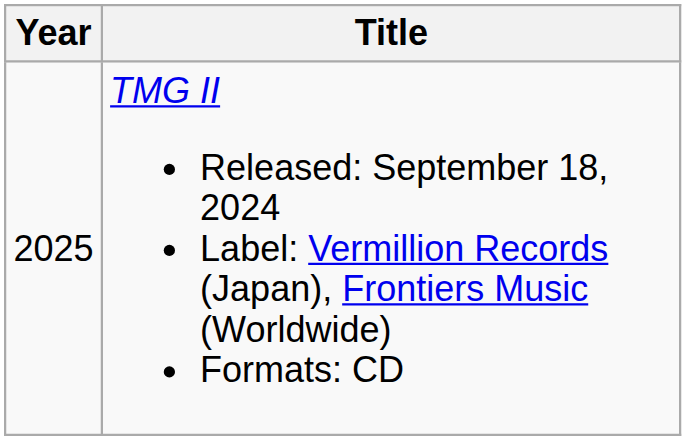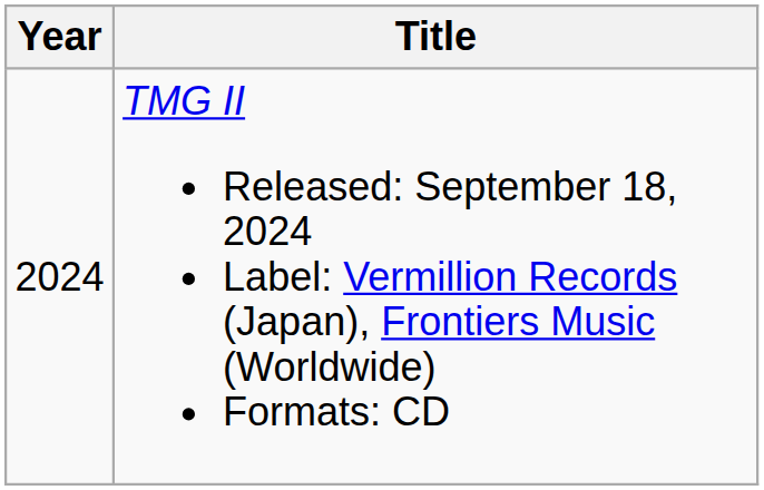row 2 | Year: 2025 -> 2024
